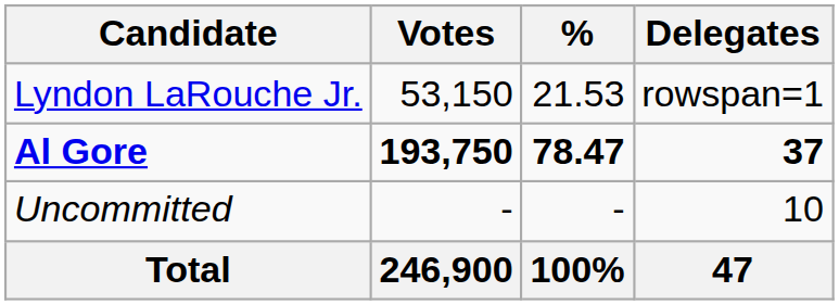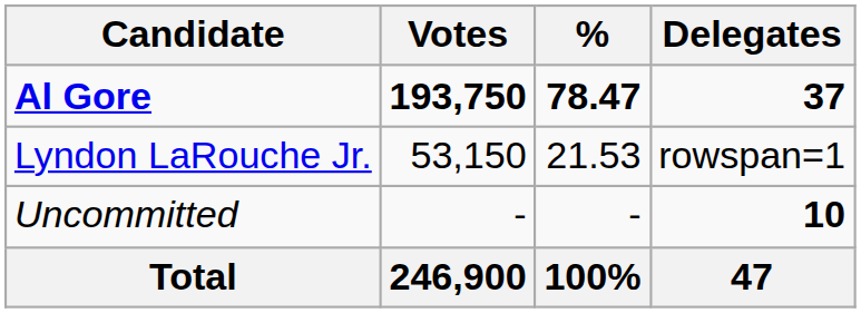rows swapped: Al Gore <-> Lyndon LaRouche Jr.
Uncommitted | Delegates: normal -> bold
